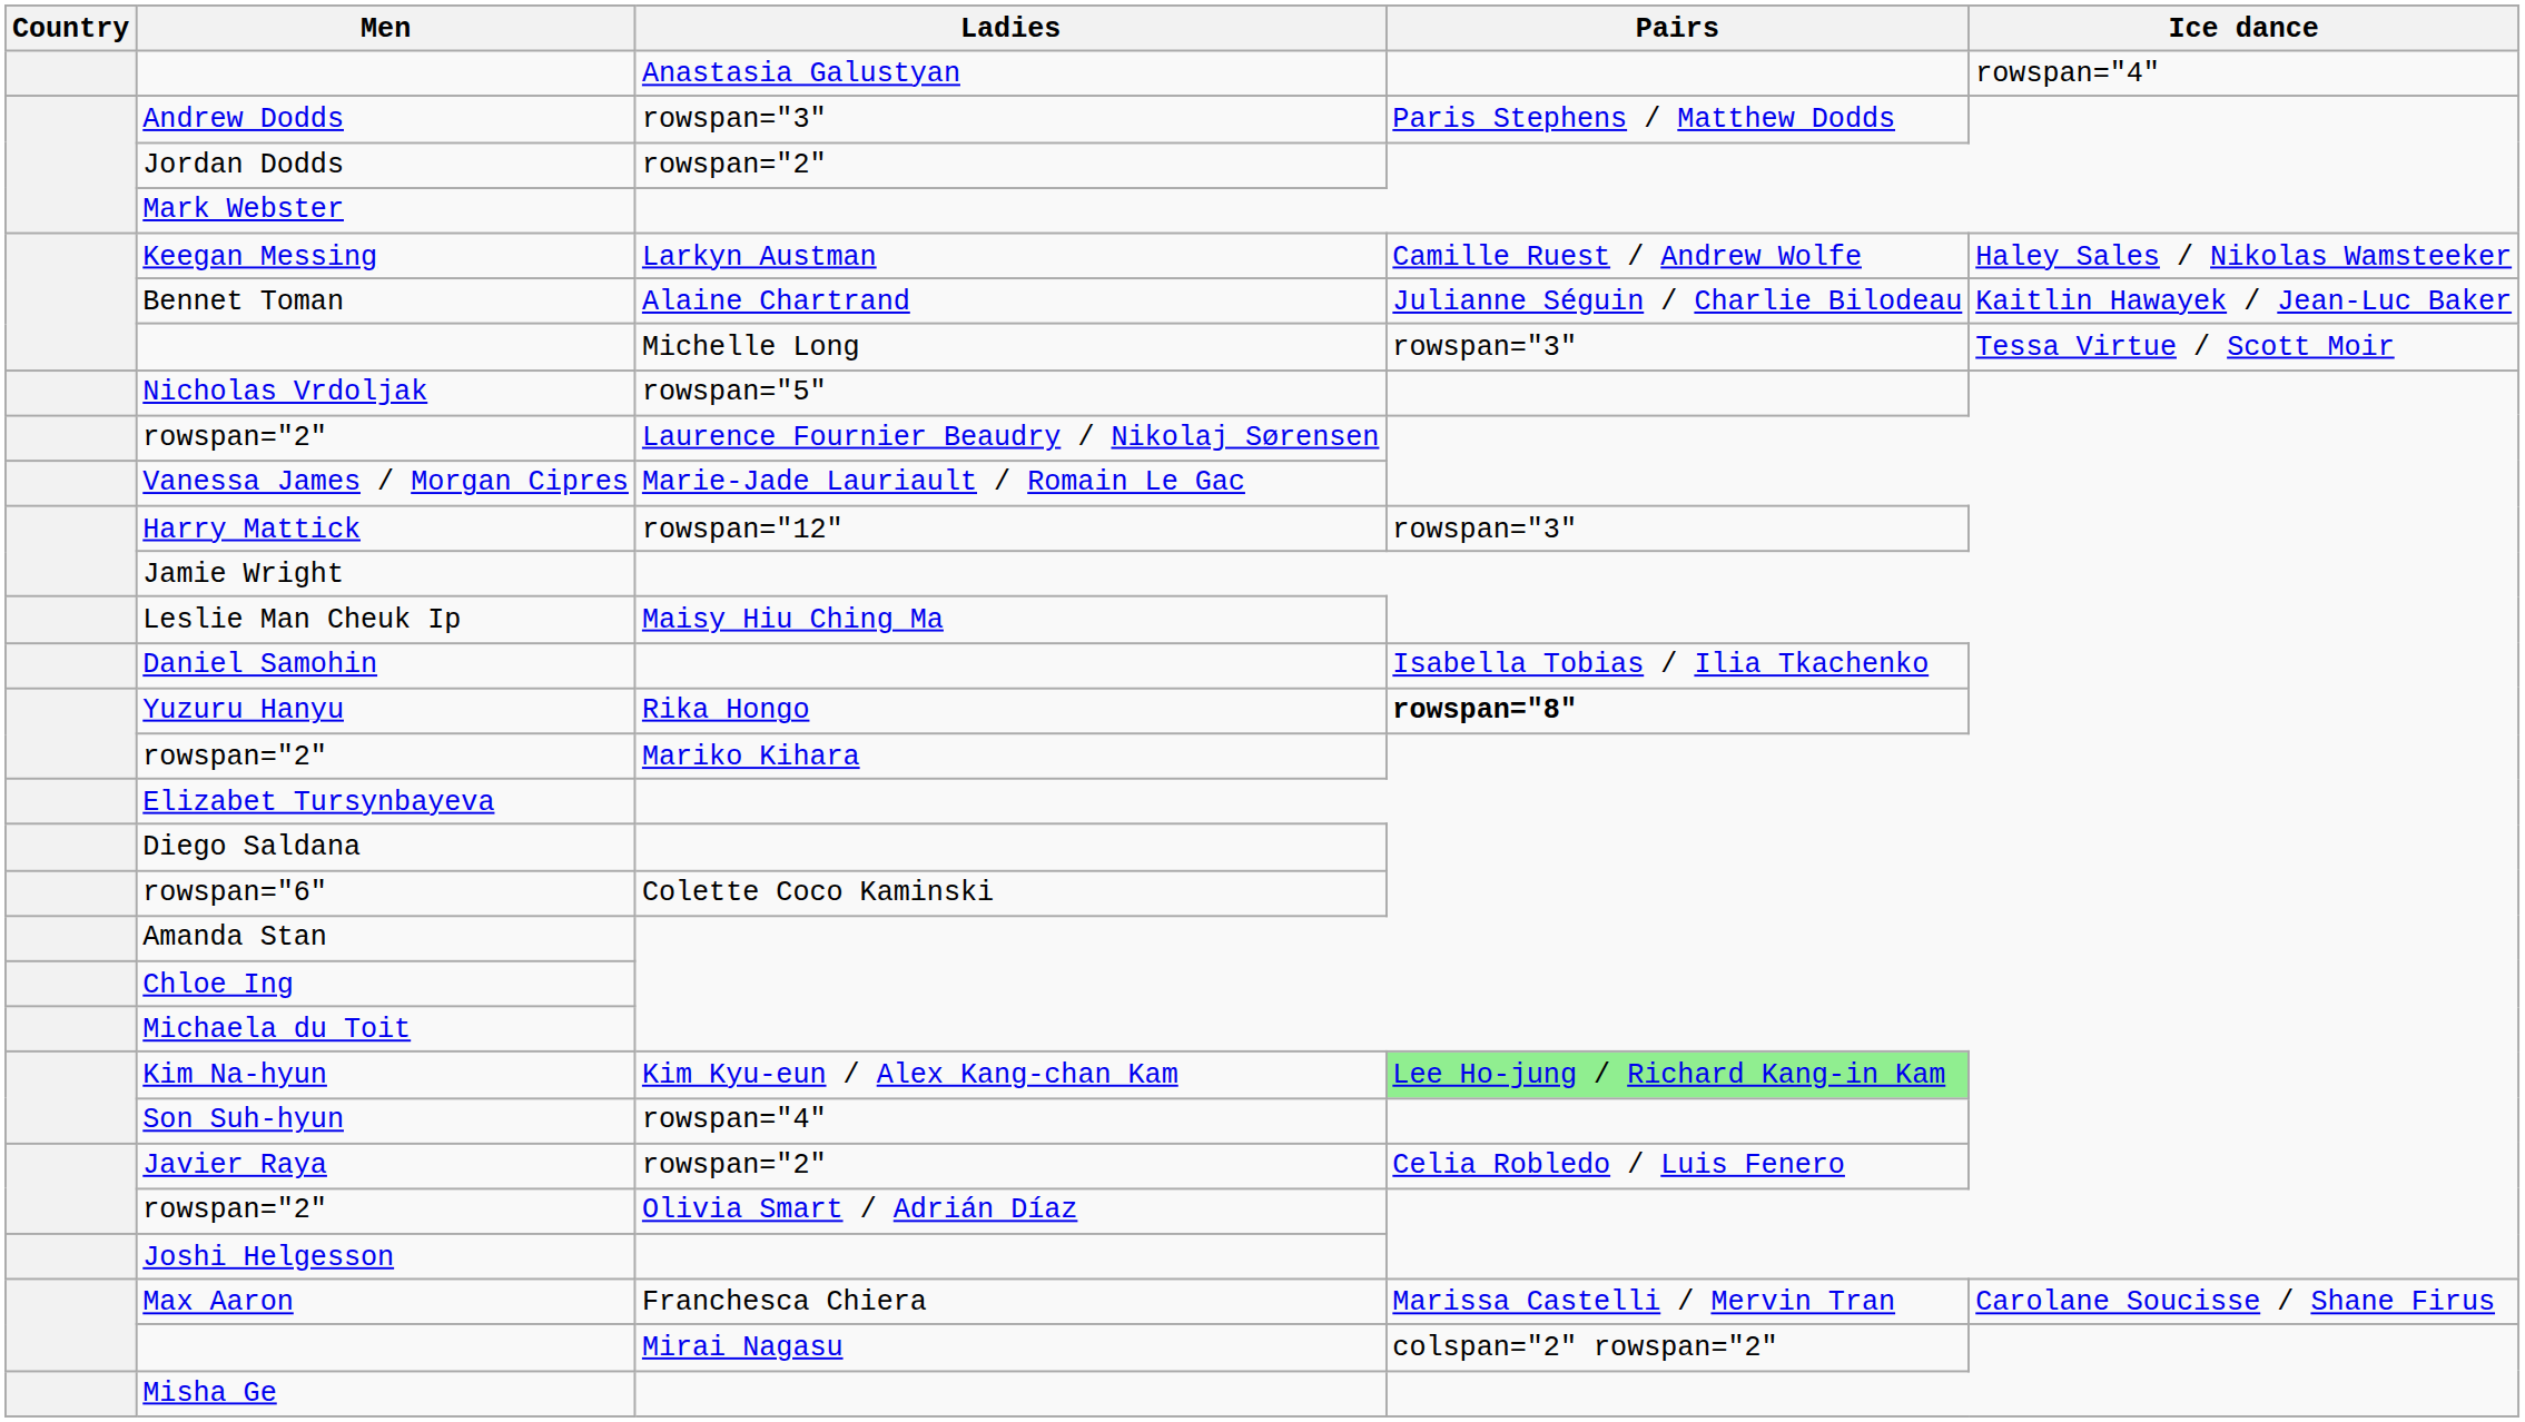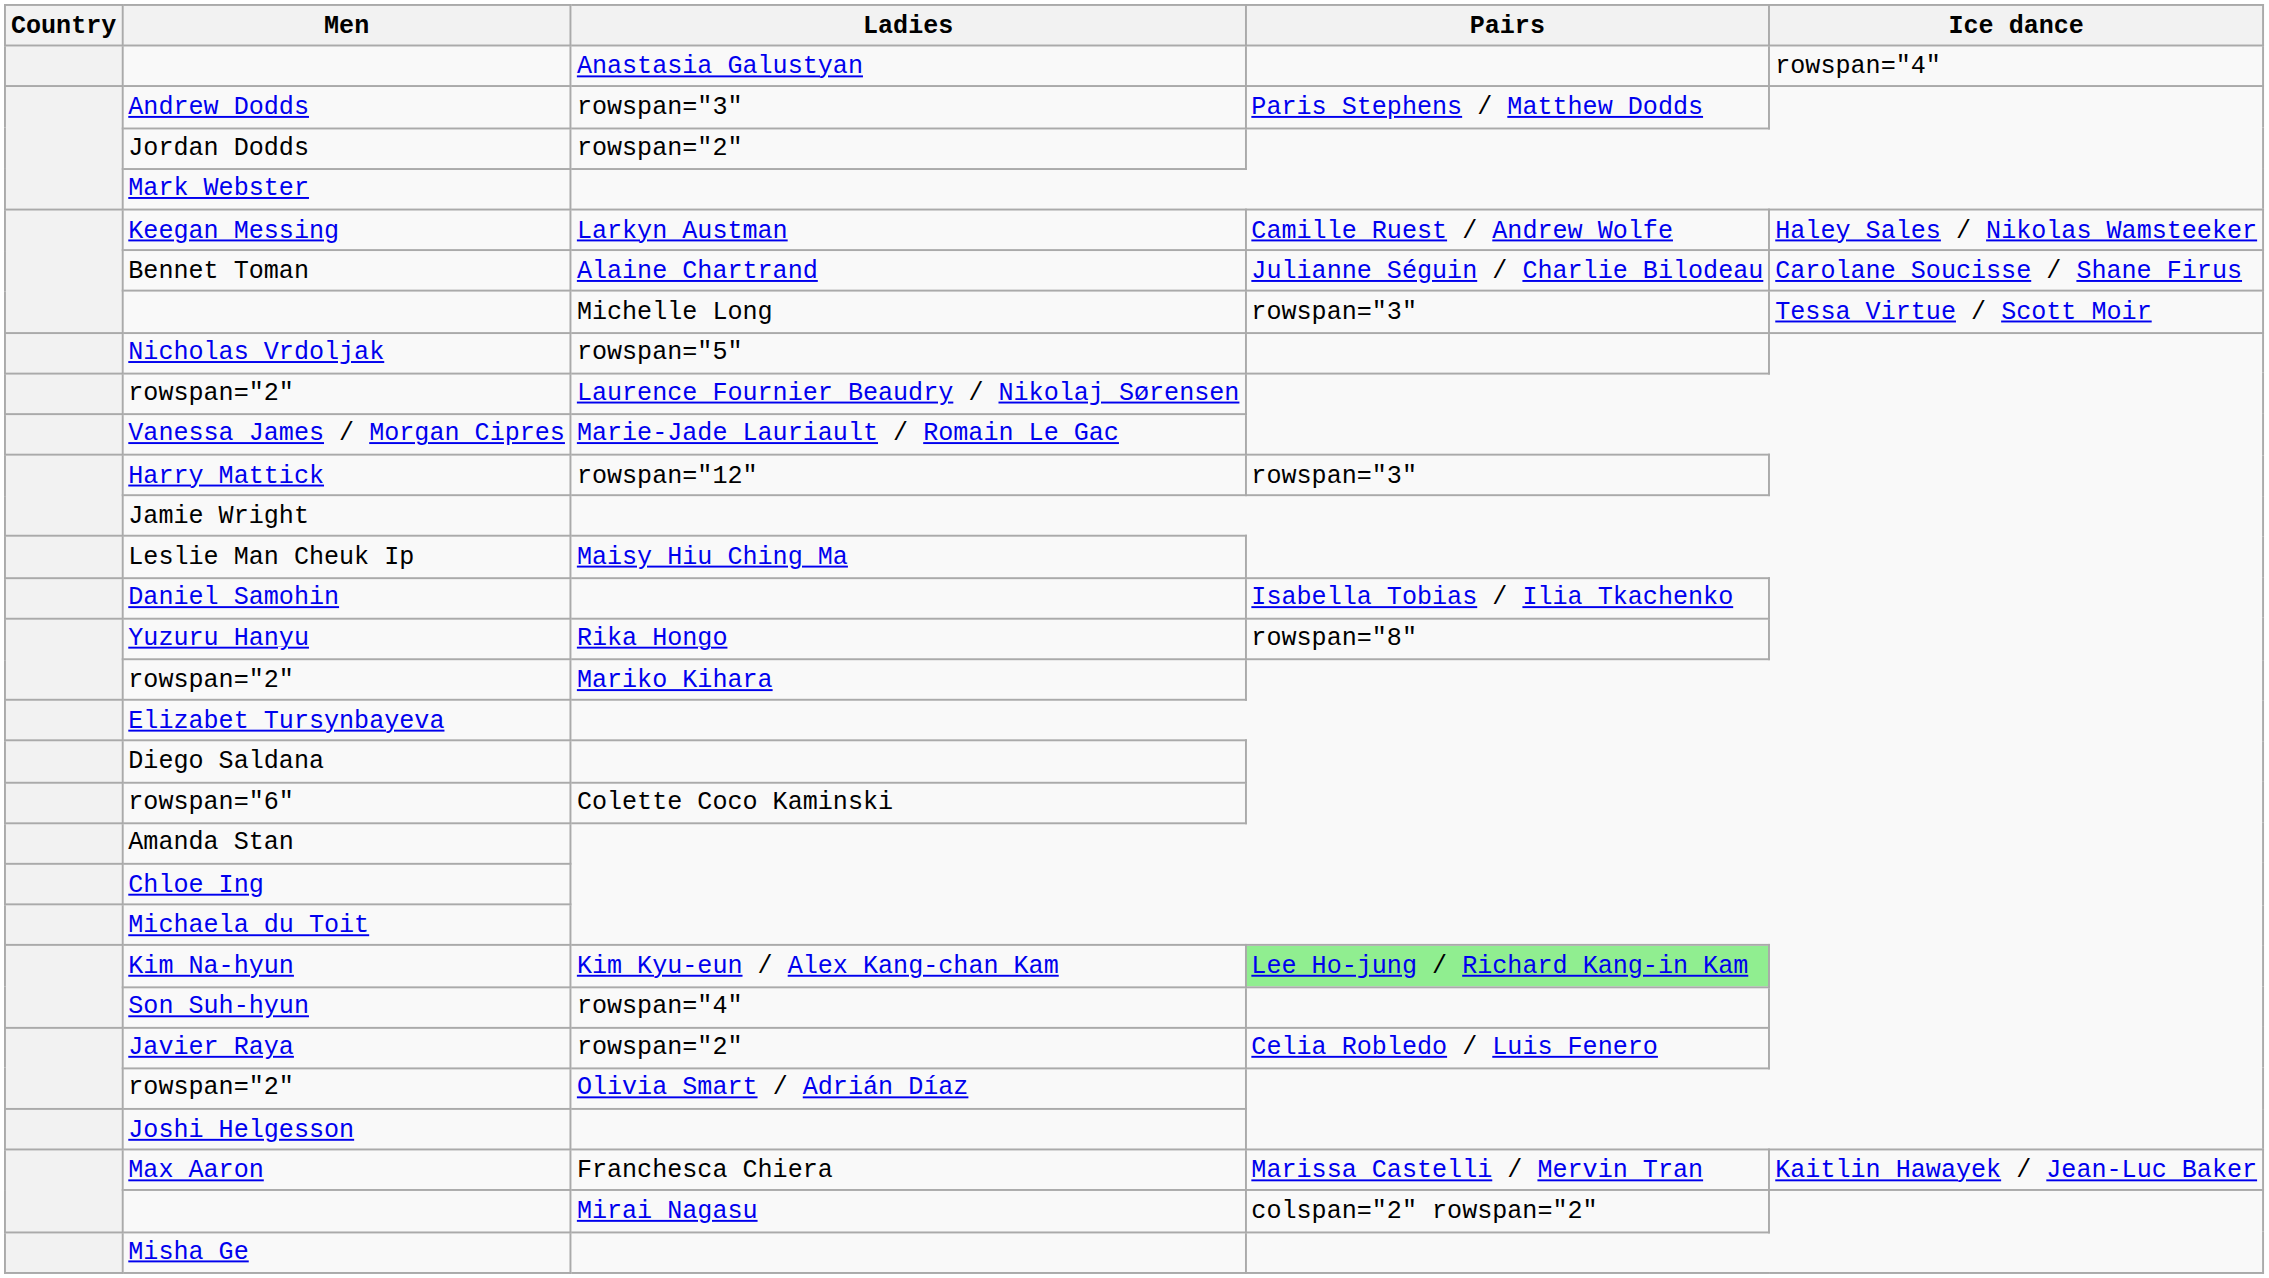Bennet Toman | Ice dance: Kaitlin Hawayek / Jean-Luc Baker -> Carolane Soucisse / Shane Firus
Yuzuru Hanyu | Pairs: bold -> normal
Max Aaron | Ice dance: Carolane Soucisse / Shane Firus -> Kaitlin Hawayek / Jean-Luc Baker
